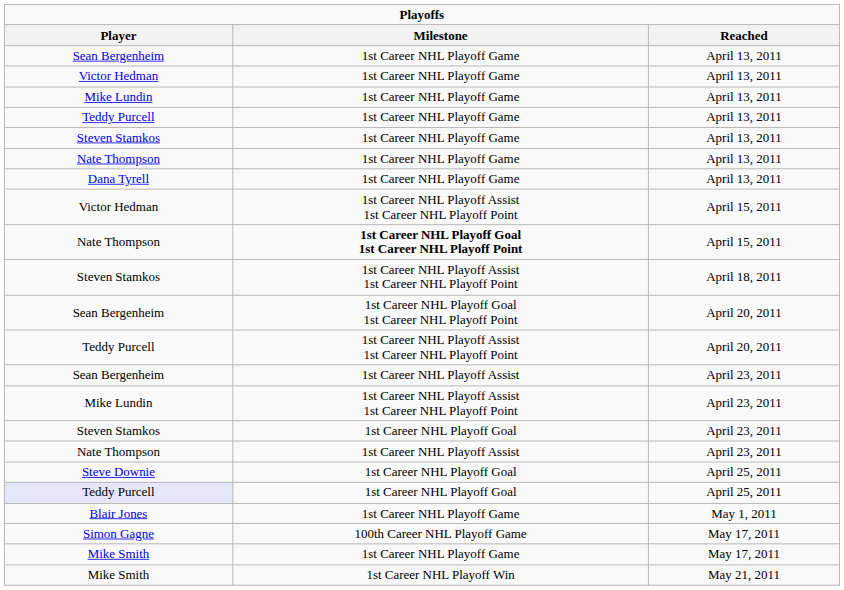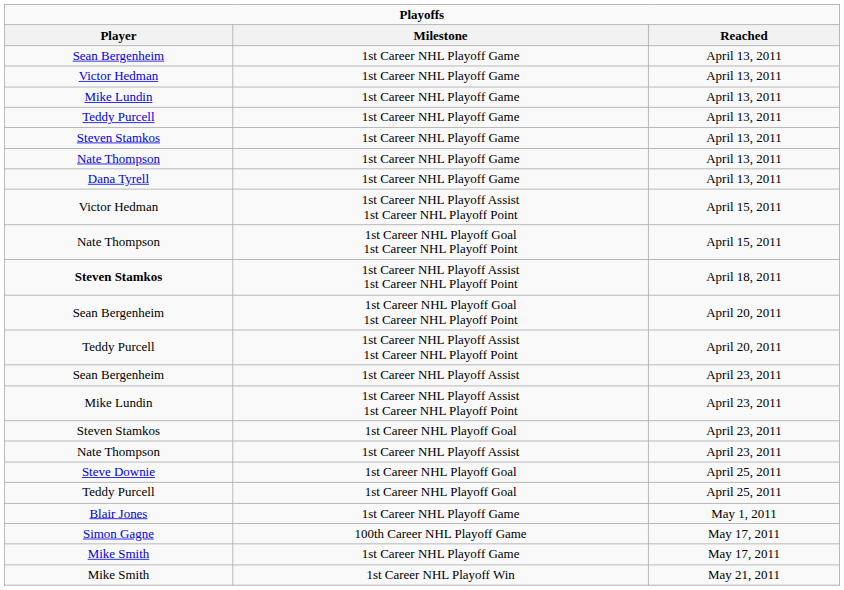row 11 | Milestone: bold -> normal
row 12 | Player: normal -> bold
row 20 | Player: lavender background -> no background
